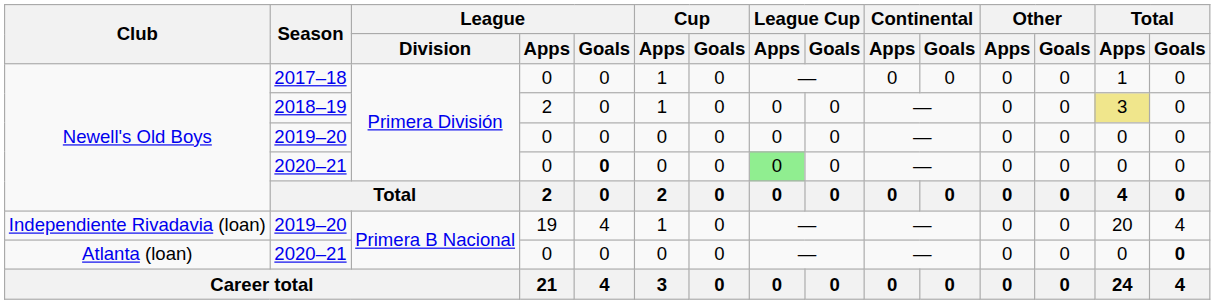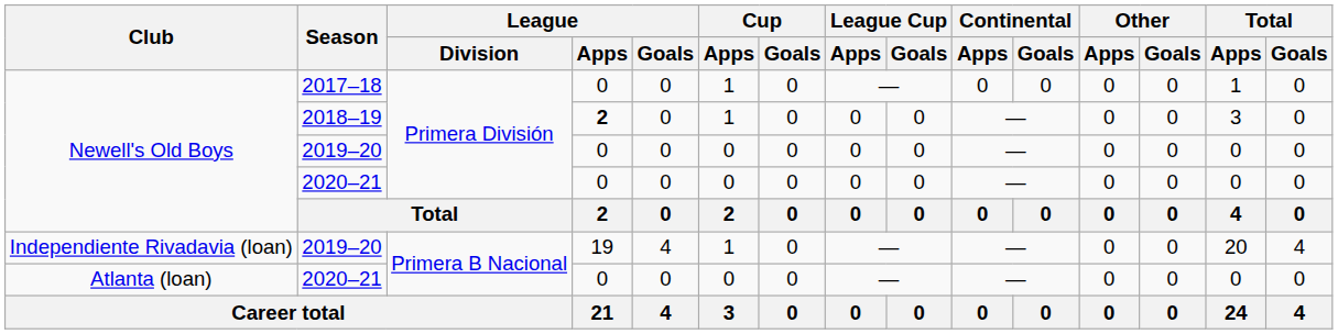2018–19 | League / Apps: normal -> bold
2018–19 | Total / Apps: khaki background -> no background
Newell's Old Boys / 2020–21 | League / Goals: bold -> normal
Newell's Old Boys / 2020–21 | League Cup / Apps: lightgreen background -> no background
Atlanta (loan) / 2020–21 | Total / Goals: bold -> normal
